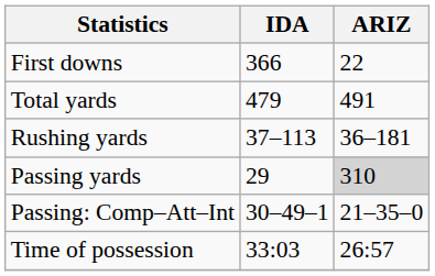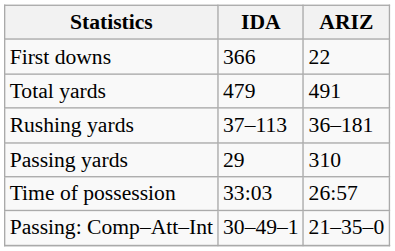Passing yards | ARIZ: lightgrey background -> no background
rows swapped: Passing: Comp–Att–Int <-> Time of possession
